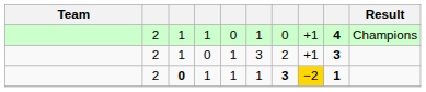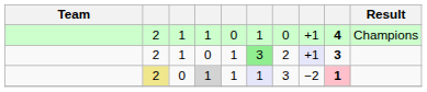row 3 | column 6: no background -> lightgreen background
row 3 | column 8: no background -> lavender background
row 4 | column 2: no background -> khaki background
row 4 | column 3: bold -> normal
row 4 | column 4: no background -> lightgrey background
row 4 | column 6: no background -> lavender background
row 4 | column 7: bold -> normal
row 4 | column 8: gold background -> no background
row 4 | column 9: no background -> pink background
